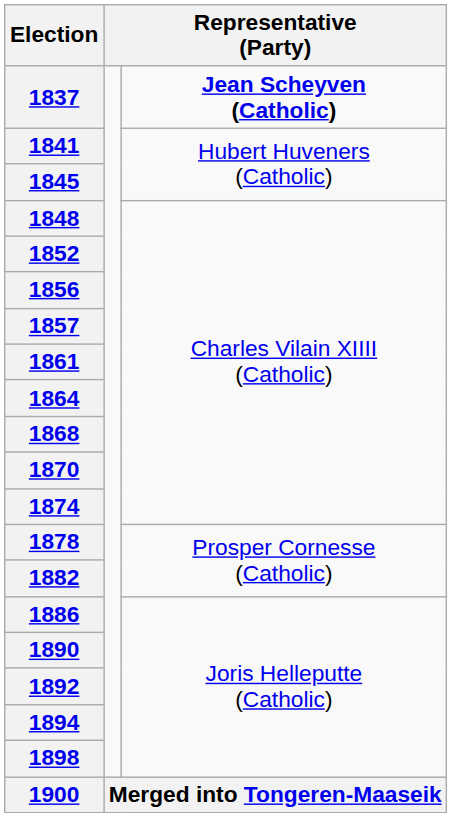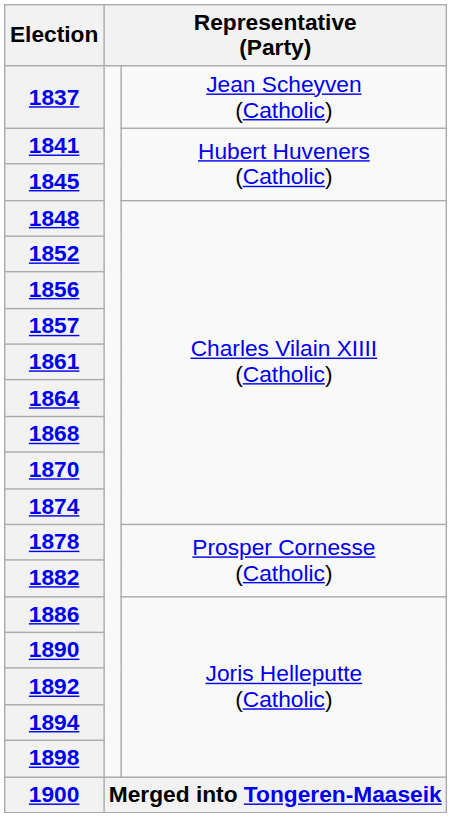1837 | column 3: bold -> normal
